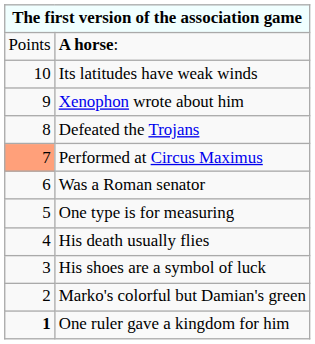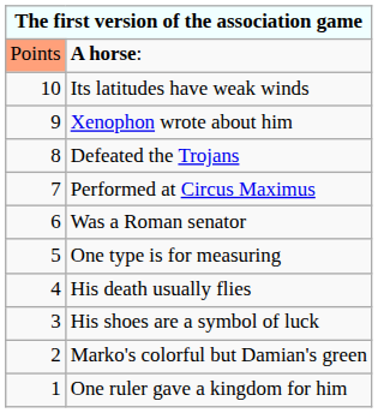A horse: | column 1: no background -> lightsalmon background
Performed at Circus Maximus | column 1: lightsalmon background -> no background
One ruler gave a kingdom for him | column 1: bold -> normal
